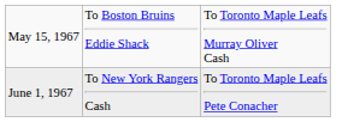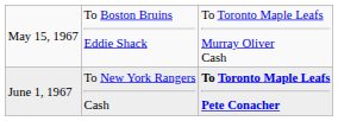June 1, 1967 | column 3: normal -> bold
